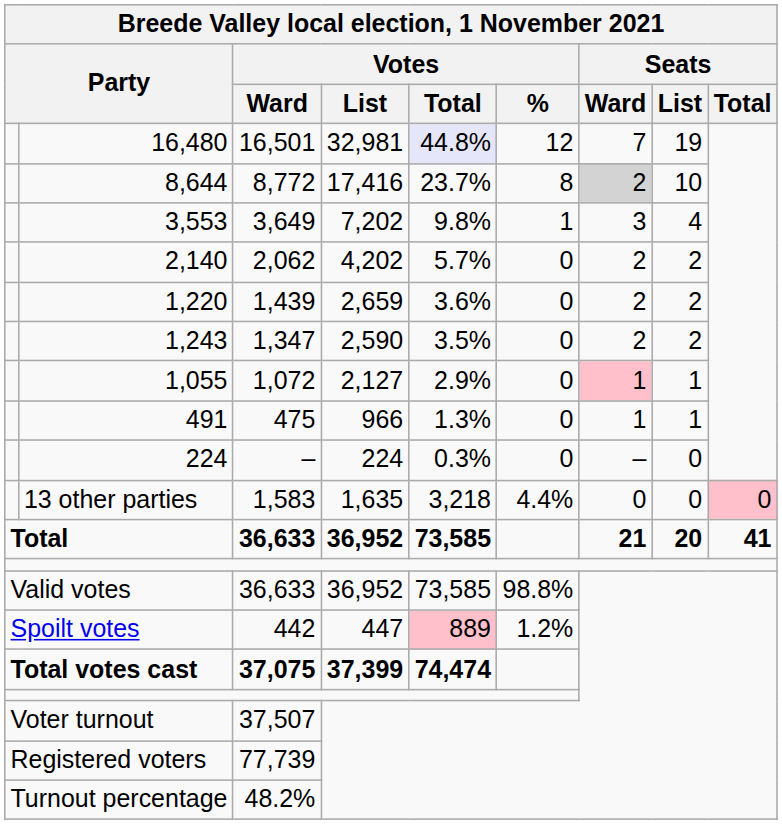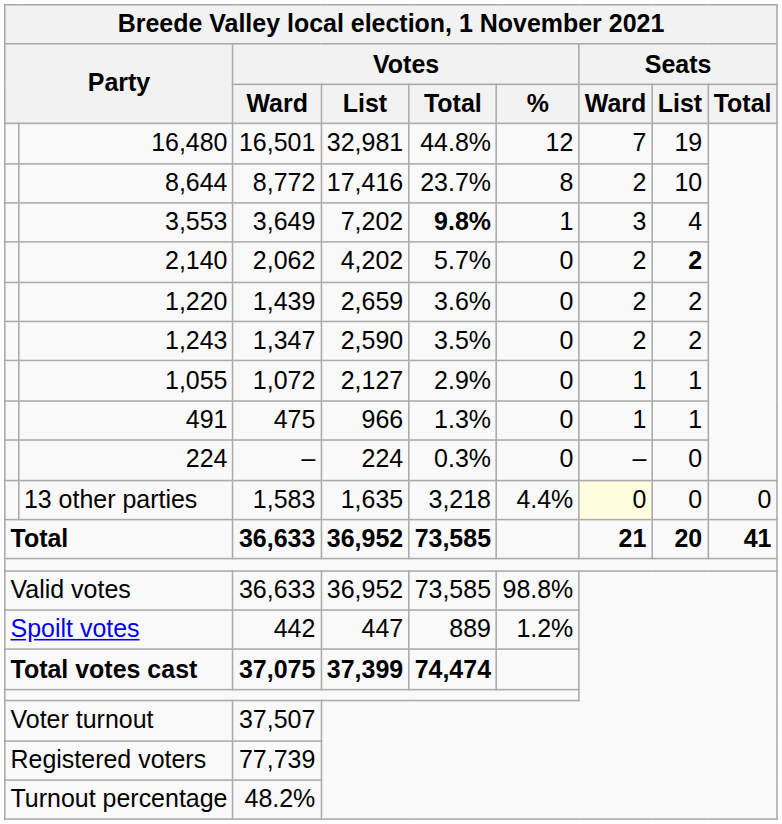16,480 | Votes / Total: lavender background -> no background
8,644 | Seats / Ward: lightgrey background -> no background
3,553 | Votes / Total: normal -> bold
2,140 | Seats / List: normal -> bold
1,055 | Seats / Ward: pink background -> no background
13 other parties | Seats / Ward: no background -> lightyellow background
13 other parties | Seats / Total: pink background -> no background
Spoilt votes | Votes / Total: pink background -> no background
